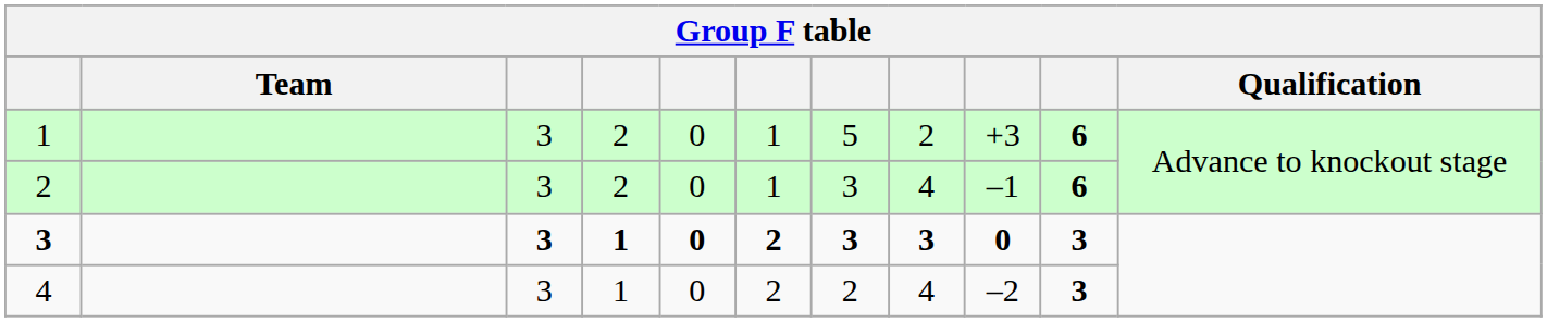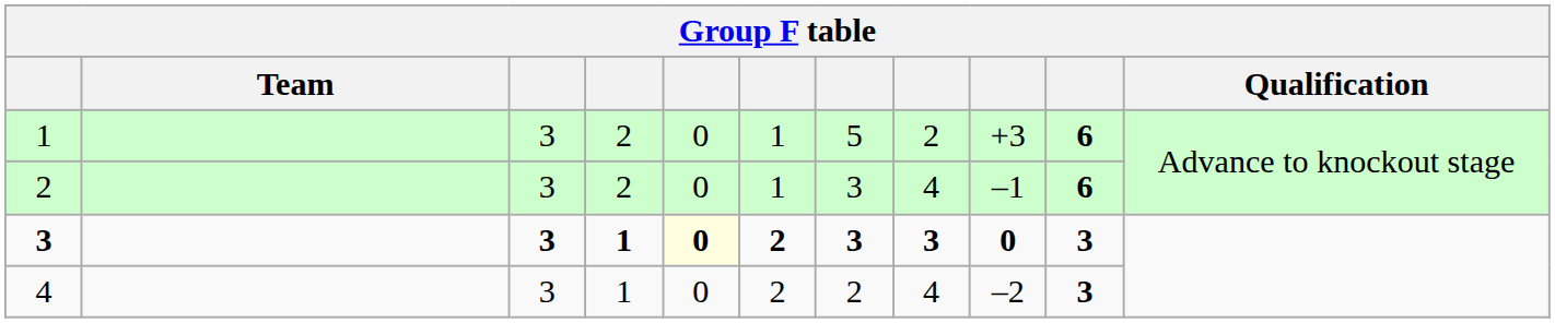row 5 | column 5: no background -> lightyellow background
